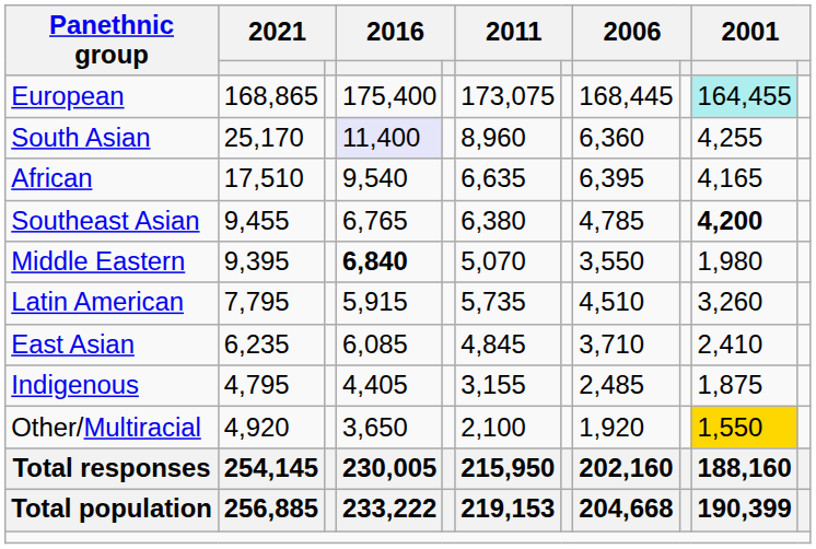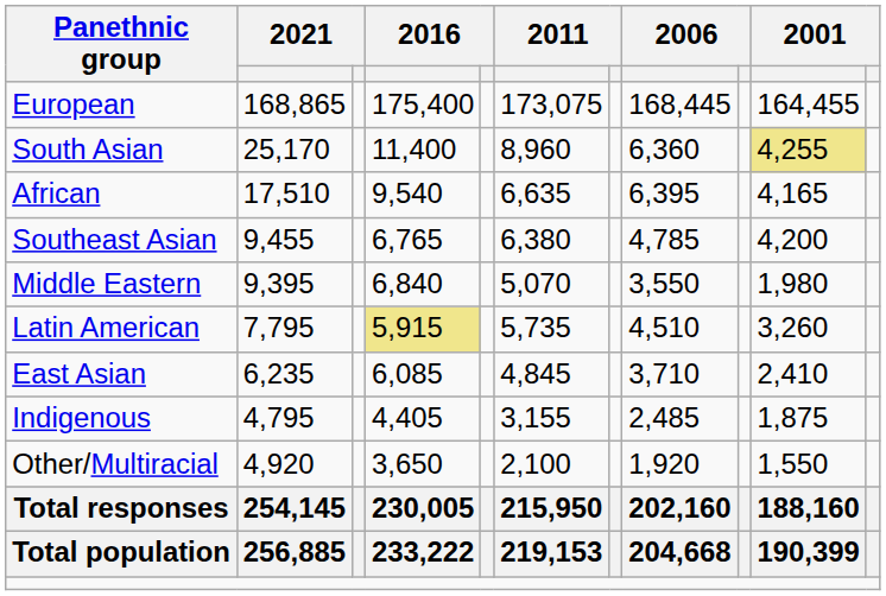European | column 10: paleturquoise background -> no background
South Asian | column 4: lavender background -> no background
South Asian | column 10: no background -> khaki background
Southeast Asian | column 10: bold -> normal
Middle Eastern | column 4: bold -> normal
Latin American | column 4: no background -> khaki background
Other/Multiracial | column 10: gold background -> no background
